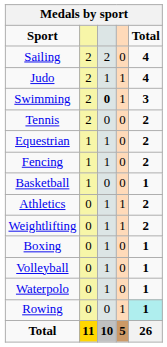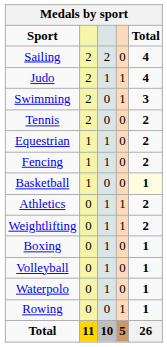Swimming | column 3: bold -> normal
Basketball | Total: no background -> lightyellow background
Rowing | Total: paleturquoise background -> no background
